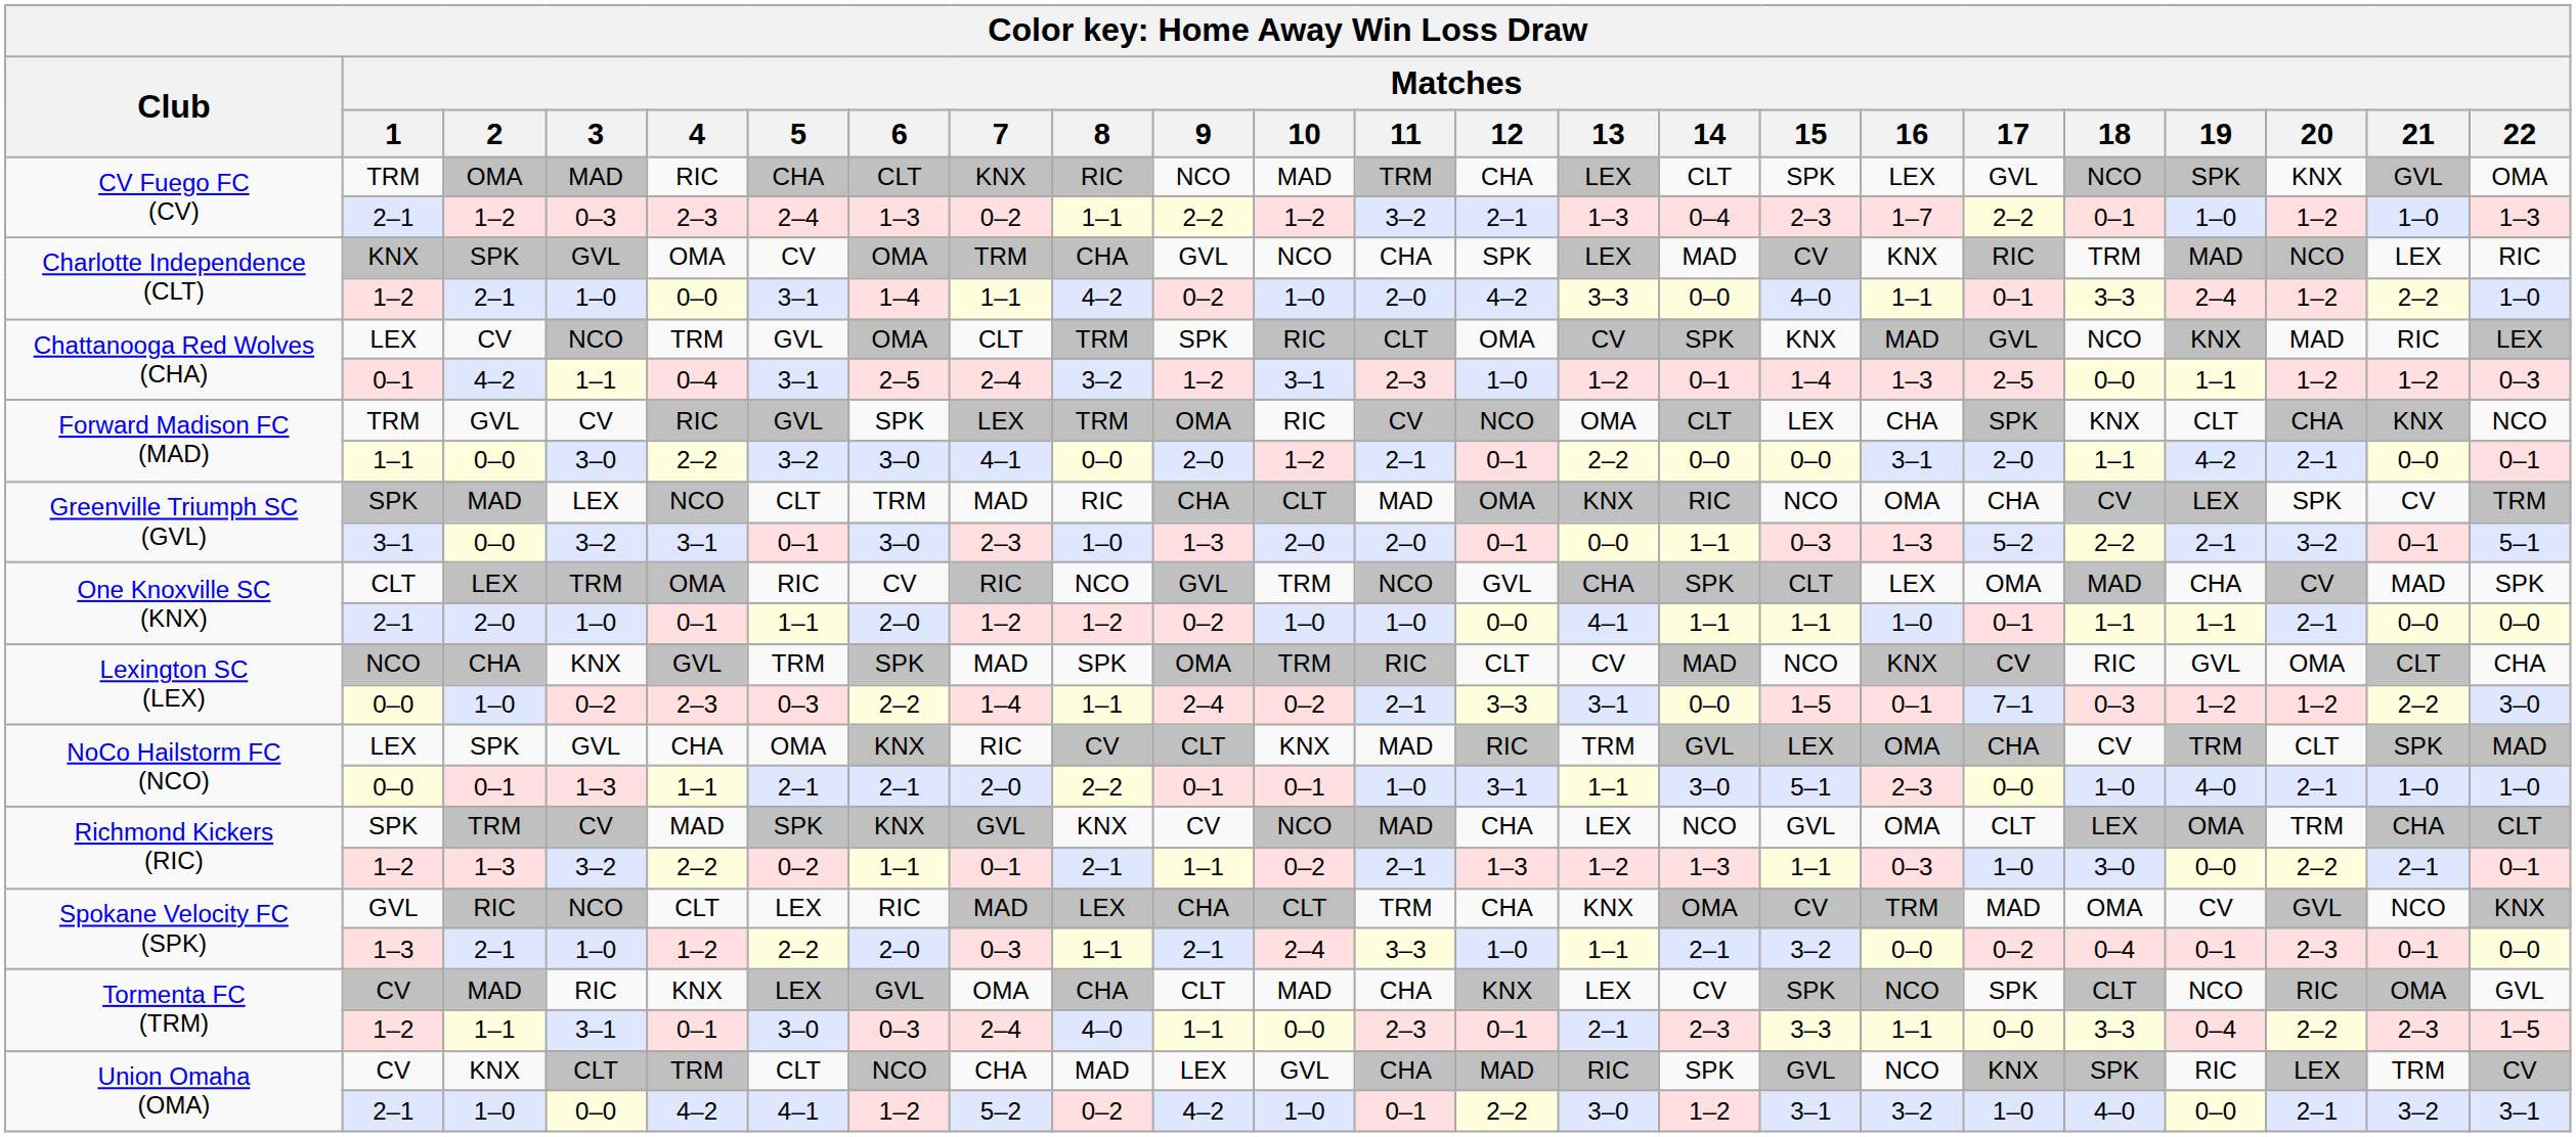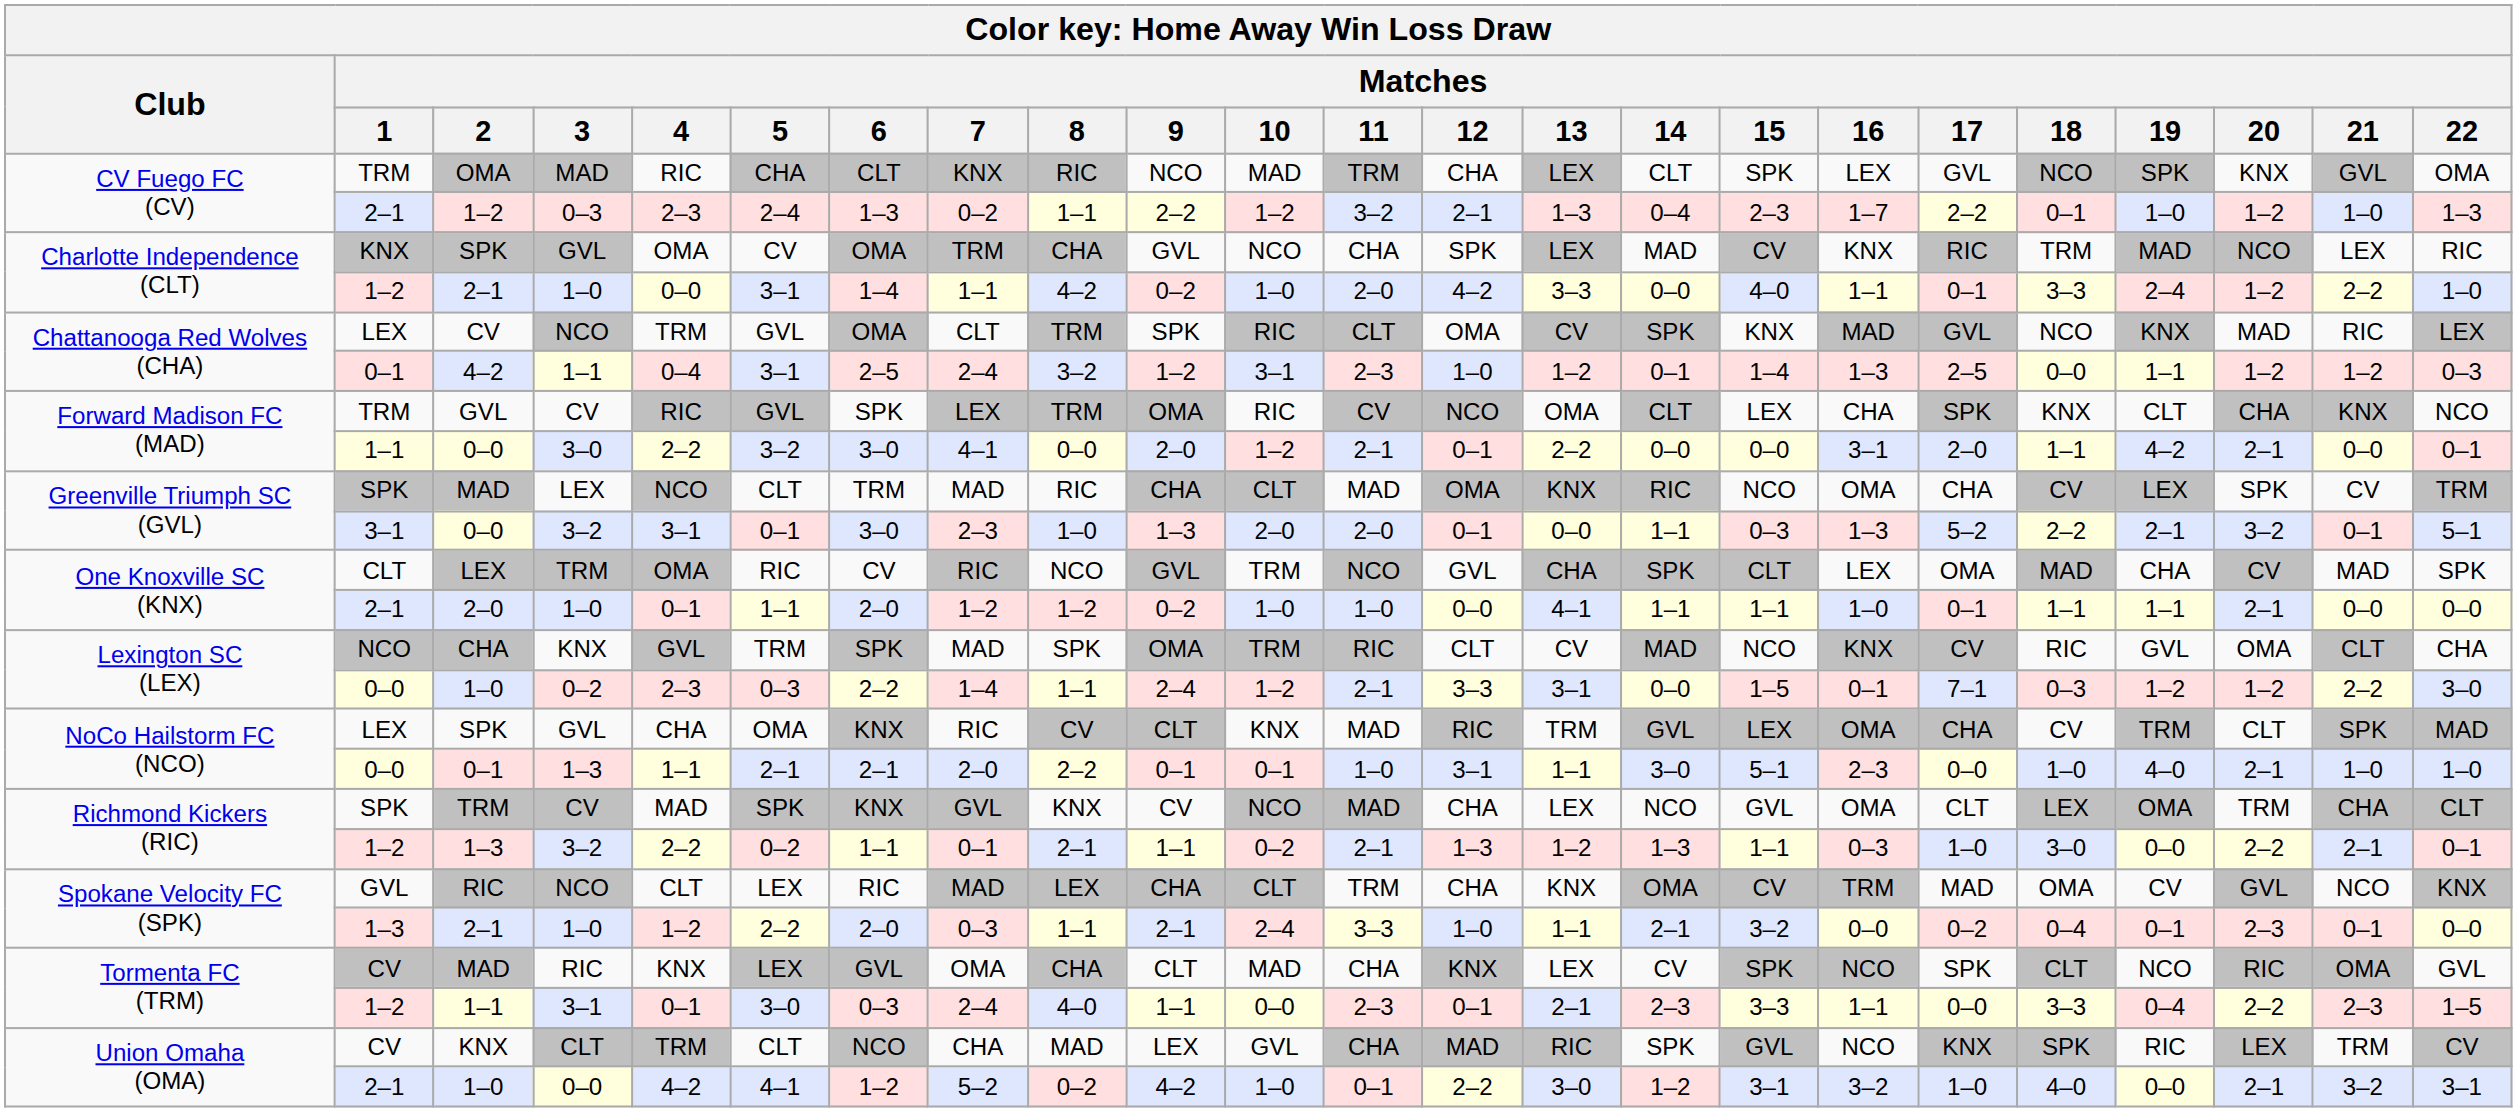row 17 | Matches / 10: 0–2 -> 1–2
